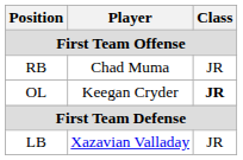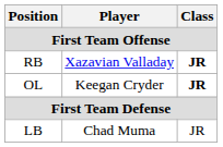RB | Player: Chad Muma -> Xazavian Valladay
RB | Class: normal -> bold
LB | Player: Xazavian Valladay -> Chad Muma
